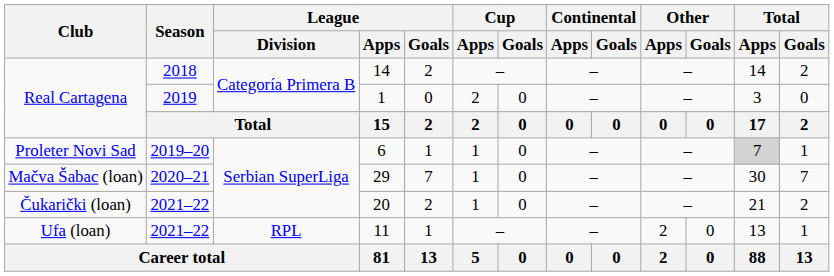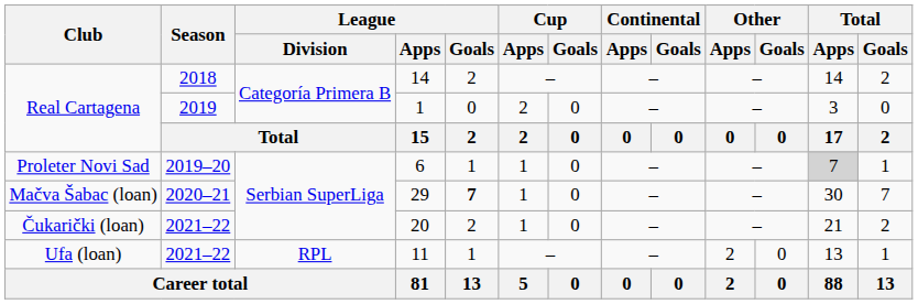29 | League / Goals: normal -> bold
